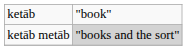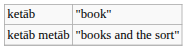ketāb metāb | column 2: lightgrey background -> no background
